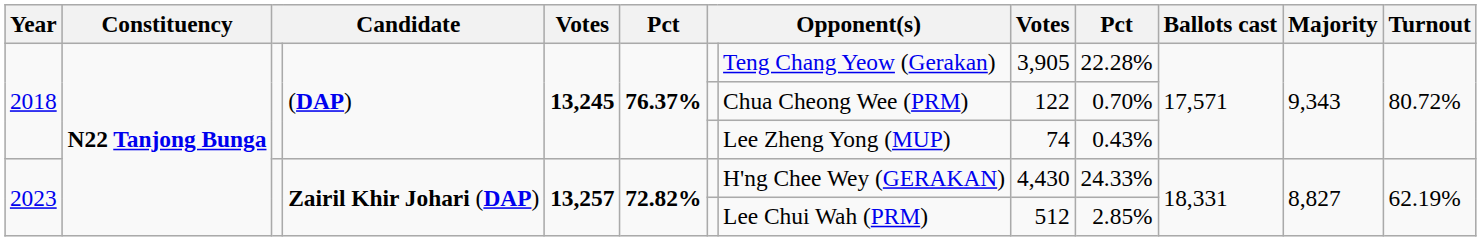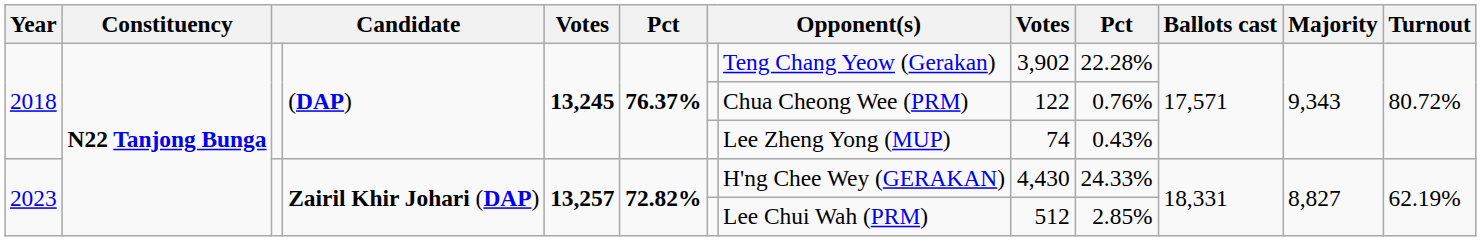row 2 | column 9: 3,905 -> 3,902
row 3 | column 10: 0.70% -> 0.76%
